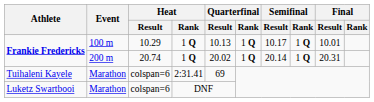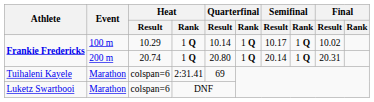Frankie Fredericks / 100 m | Quarterfinal / Result: 10.13 -> 10.14
Frankie Fredericks / 100 m | Final / Result: 10.01 -> 10.02
Frankie Fredericks / 200 m | Quarterfinal / Result: 20.02 -> 20.80
